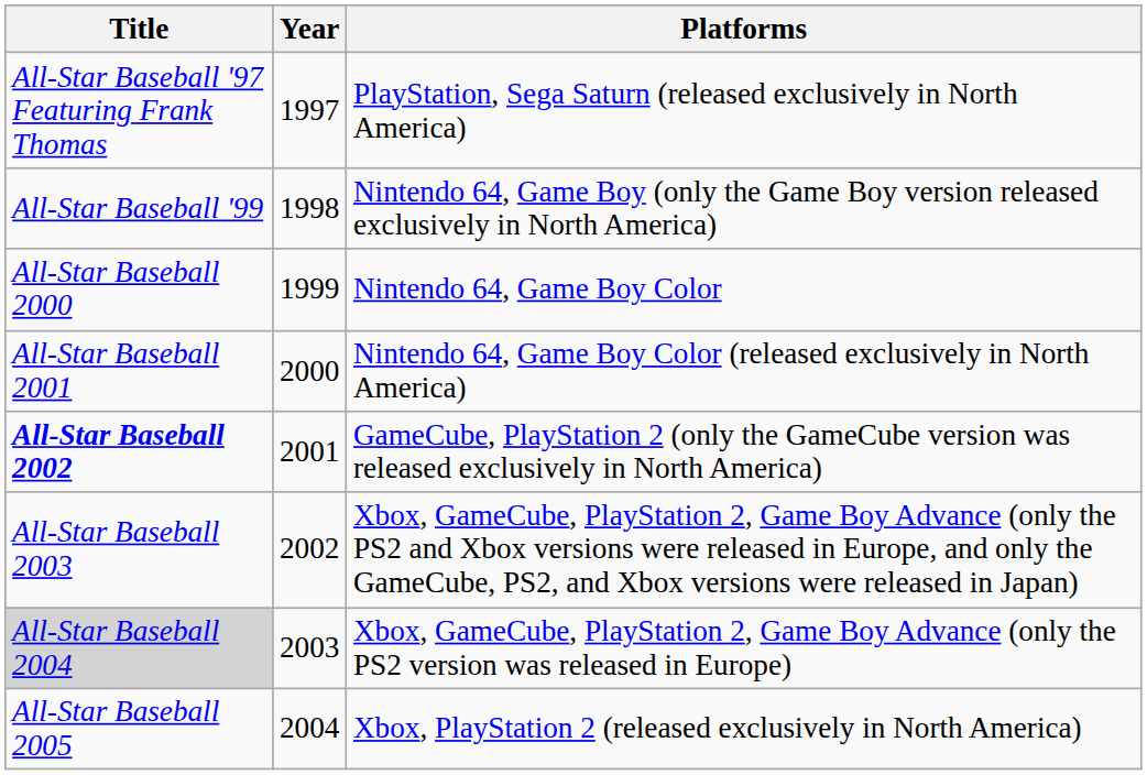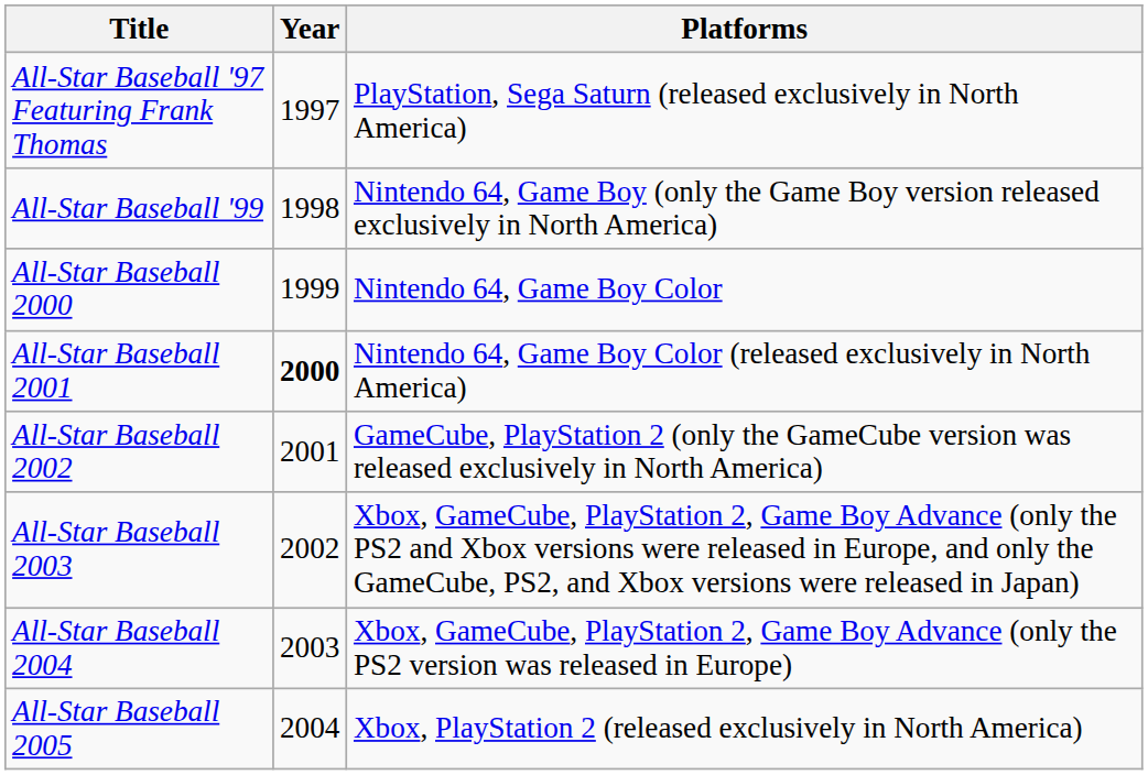row 5 | Year: normal -> bold
row 6 | Title: bold -> normal
row 8 | Title: lightgrey background -> no background
